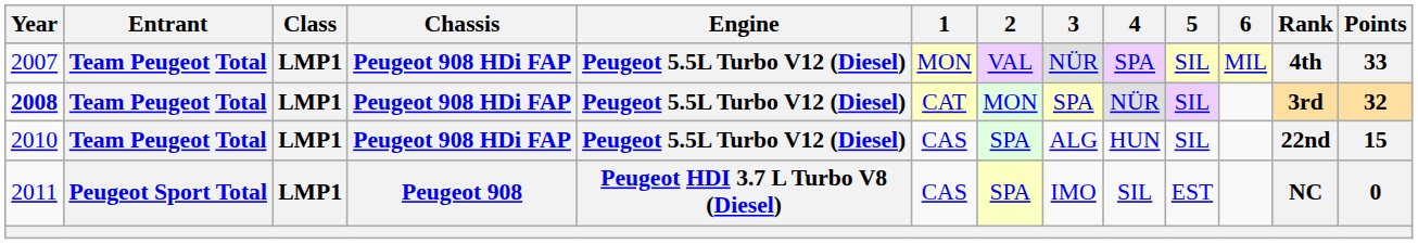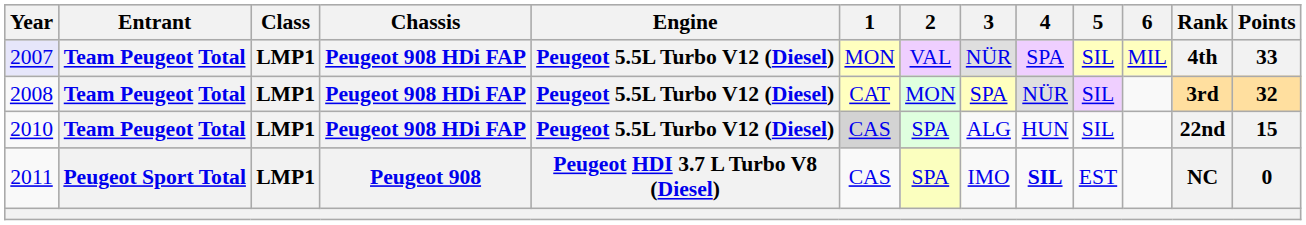row 2 | Year: no background -> lavender background
row 3 | Year: bold -> normal
row 4 | 1: no background -> lightgrey background
row 5 | 4: normal -> bold
